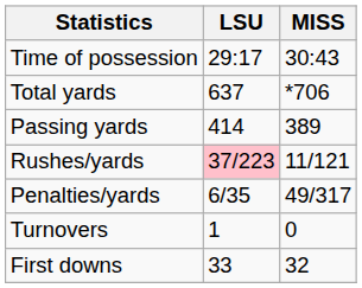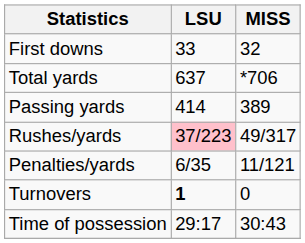rows swapped: First downs <-> Time of possession
Rushes/yards | MISS: 11/121 -> 49/317
Penalties/yards | MISS: 49/317 -> 11/121
Turnovers | LSU: normal -> bold
